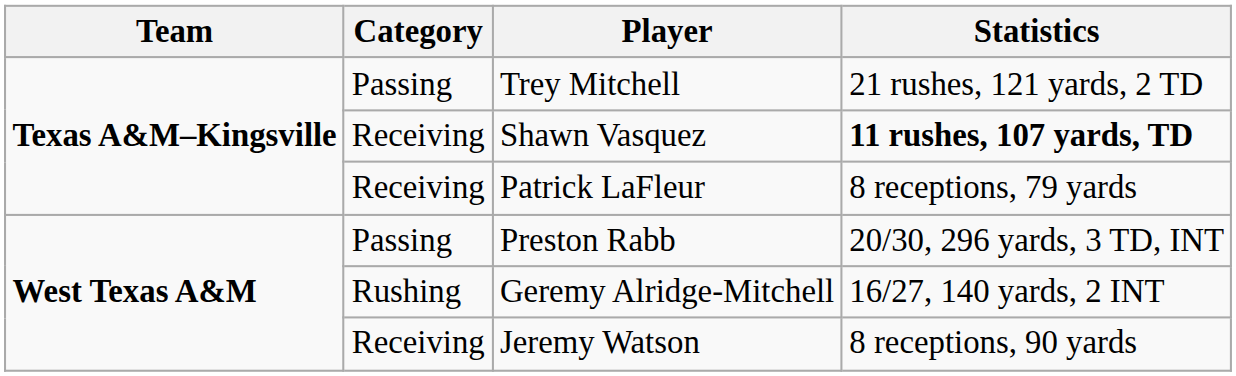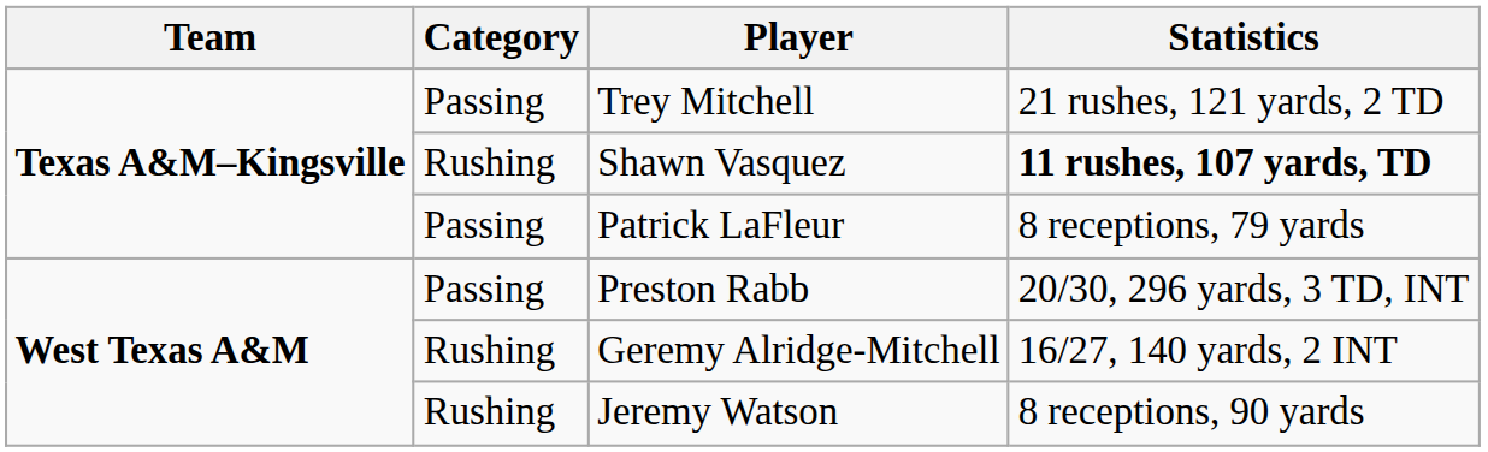Shawn Vasquez | Category: Receiving -> Rushing
Patrick LaFleur | Category: Receiving -> Passing
Jeremy Watson | Category: Receiving -> Rushing
